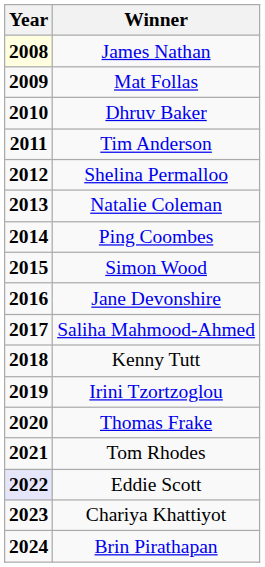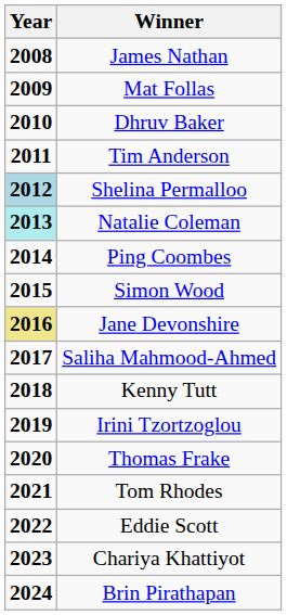James Nathan | Year: lightyellow background -> no background
Shelina Permalloo | Year: no background -> lightblue background
Natalie Coleman | Year: no background -> paleturquoise background
Jane Devonshire | Year: no background -> khaki background
Eddie Scott | Year: lavender background -> no background
